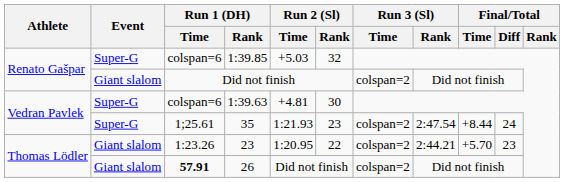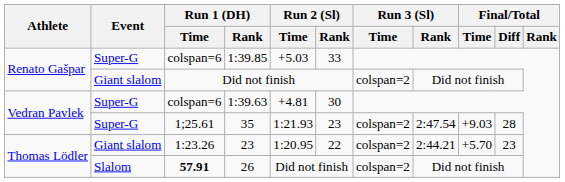1:39.85 | Run 2 (Sl) / Rank: 32 -> 33
35 | Final/Total / Time: +8.44 -> +9.03
35 | Final/Total / Diff: 24 -> 28
26 | Event: Giant slalom -> Slalom
